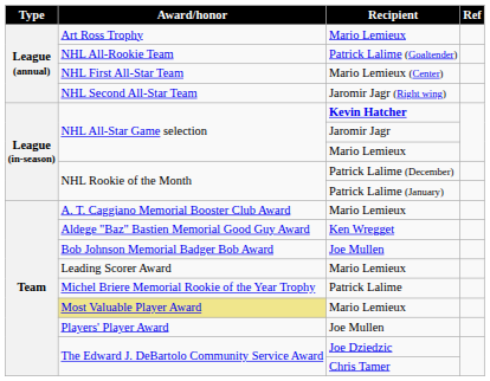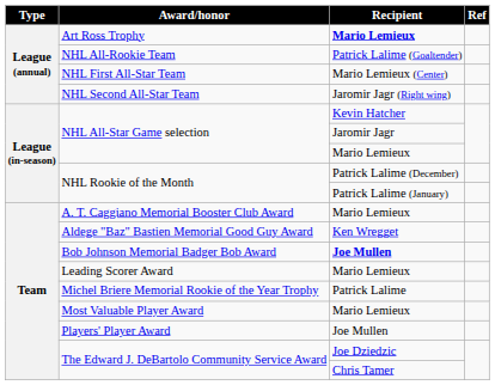Art Ross Trophy | Recipient: normal -> bold
NHL All-Star Game selection / Kevin Hatcher | Recipient: bold -> normal
Bob Johnson Memorial Badger Bob Award | Recipient: normal -> bold
Most Valuable Player Award | Award/honor: khaki background -> no background
